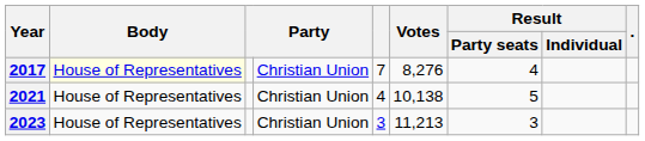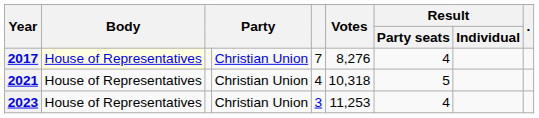2021 | Votes: 10,138 -> 10,318
2023 | Votes: 11,213 -> 11,253
2023 | Result / Party seats: 3 -> 4
